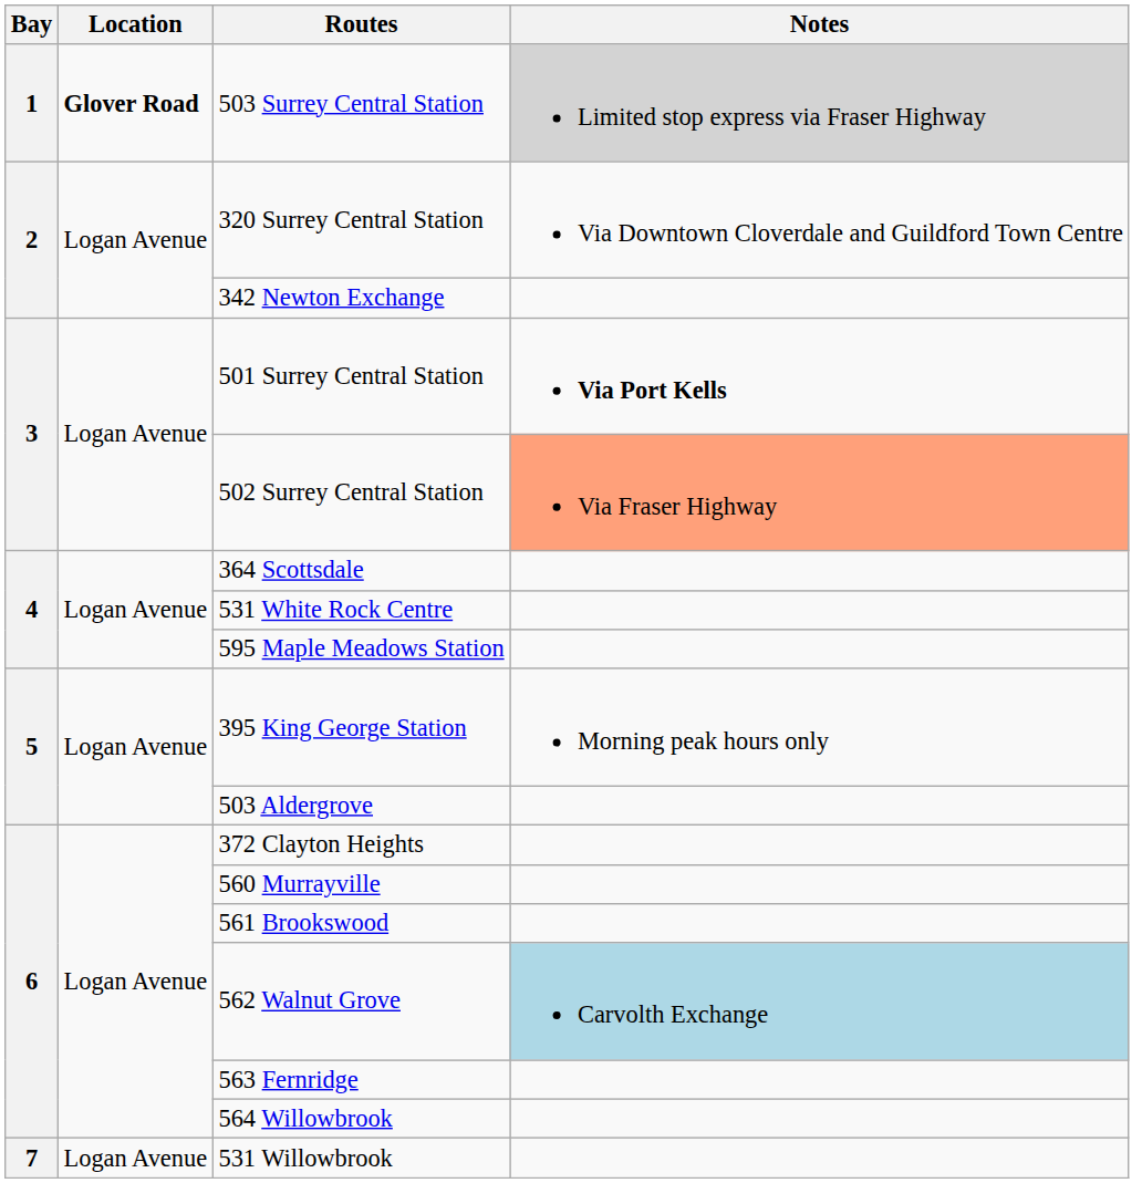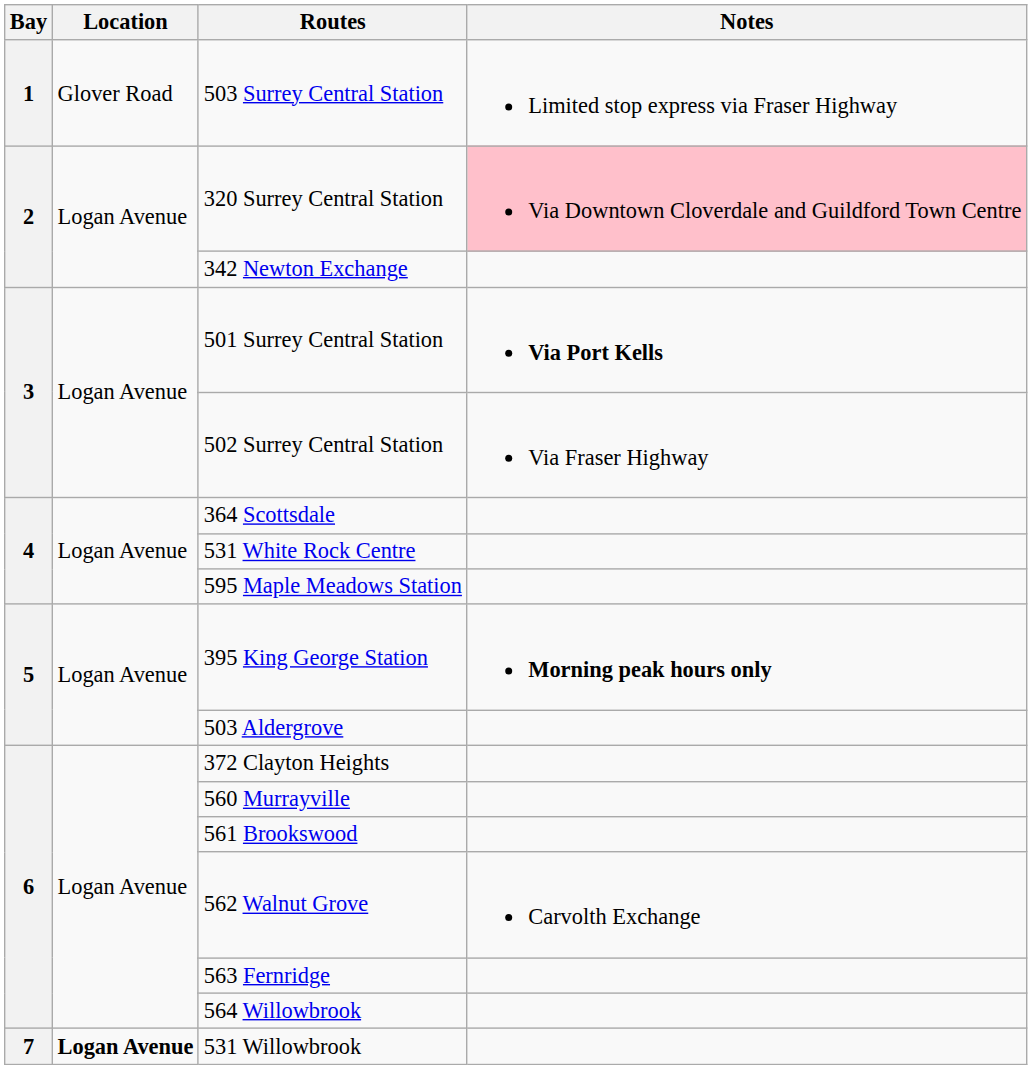503 Surrey Central Station | Location: bold -> normal
503 Surrey Central Station | Notes: lightgrey background -> no background
320 Surrey Central Station | Notes: no background -> pink background
502 Surrey Central Station | Notes: lightsalmon background -> no background
395 King George Station | Notes: normal -> bold
562 Walnut Grove | Notes: lightblue background -> no background
531 Willowbrook | Location: normal -> bold
